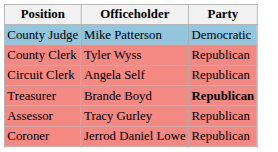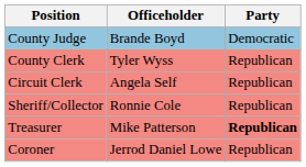County Judge | Officeholder: Mike Patterson -> Brande Boyd
+ row: Sheriff/Collector | Ronnie Cole | Republican
Treasurer | Officeholder: Brande Boyd -> Mike Patterson
- row: Assessor | Tracy Gurley | Republican
